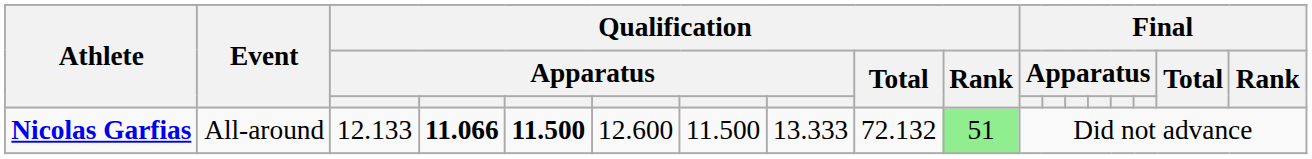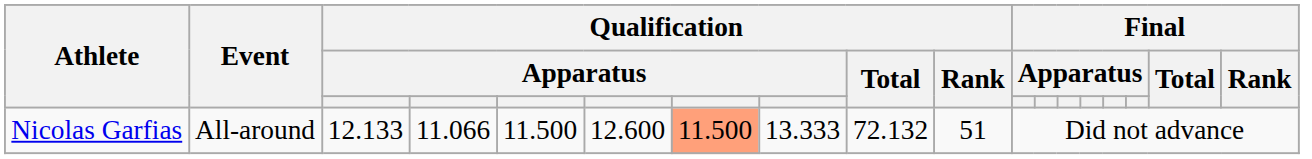row 4 | Athlete: bold -> normal
row 4 | column 4: bold -> normal
row 4 | column 5: bold -> normal
row 4 | column 7: no background -> lightsalmon background
row 4 | Qualification / Rank: lightgreen background -> no background
